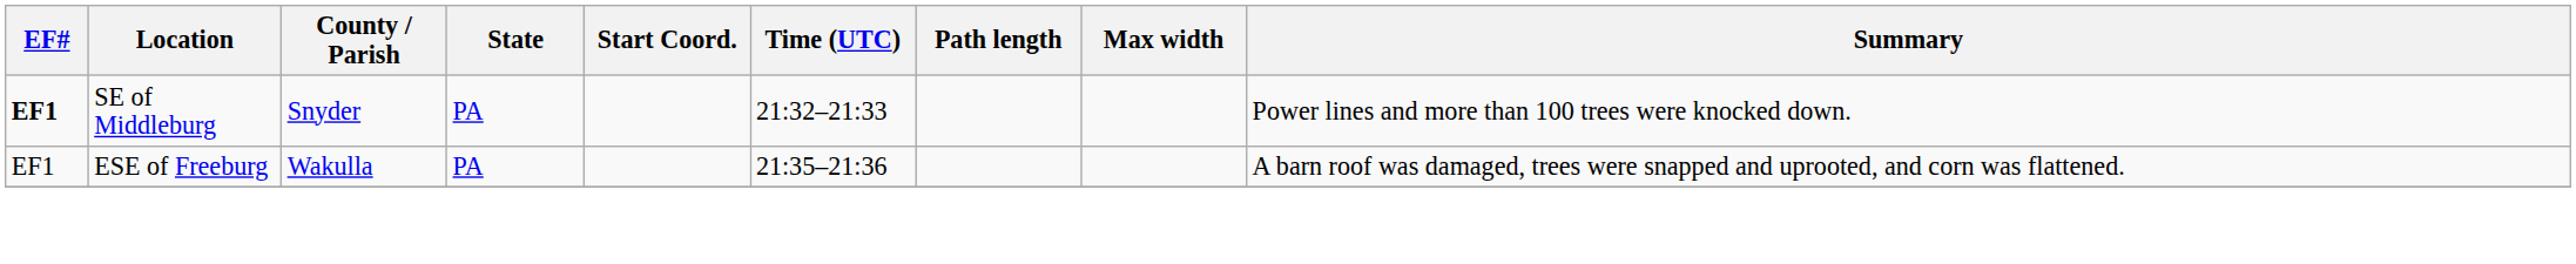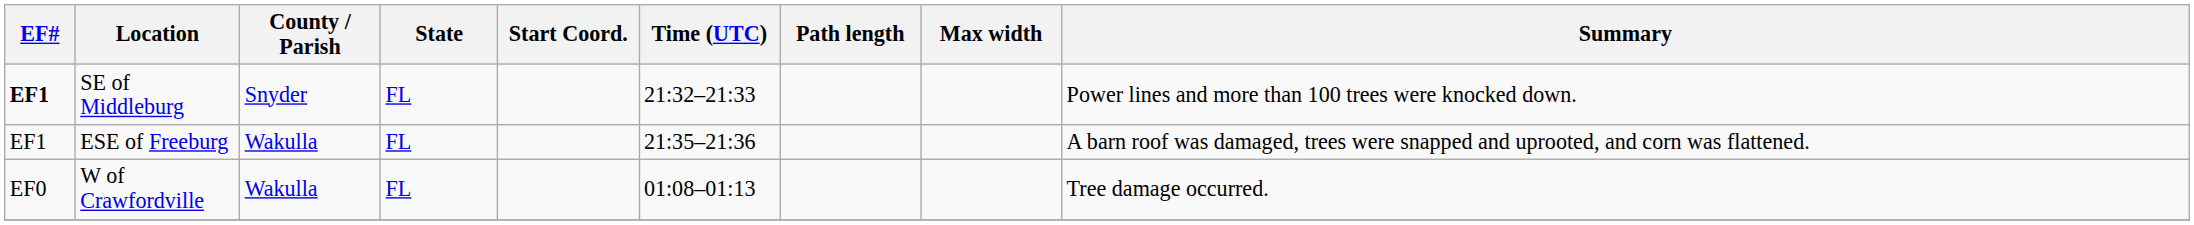SE of Middleburg | State: PA -> FL
ESE of Freeburg | State: PA -> FL
+ row: EF0 | W of Crawfordville | Wakulla | FL | 01:08–01:13 | Tree damage occurred.
